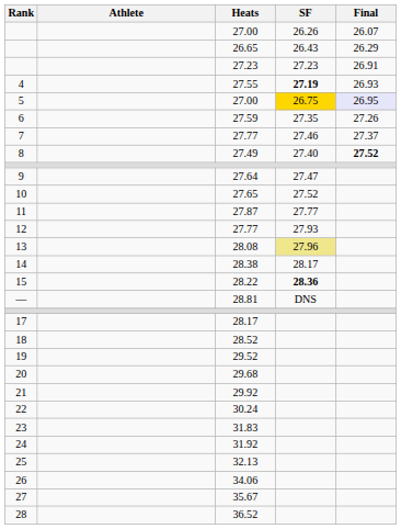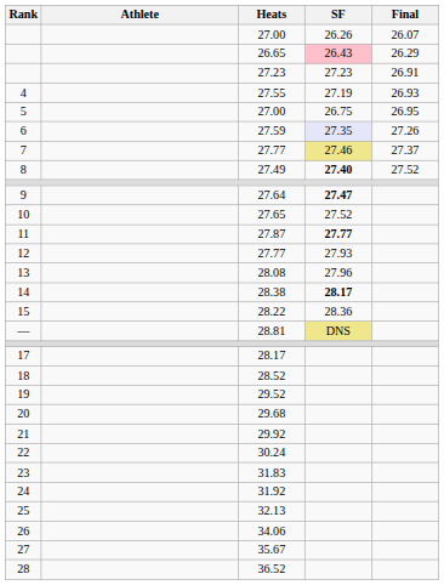26.65 | SF: no background -> pink background
27.55 | SF: bold -> normal
5 / 27.00 | SF: gold background -> no background
5 / 27.00 | Final: lavender background -> no background
27.59 | SF: no background -> lavender background
7 / 27.77 | SF: no background -> khaki background
27.49 | SF: normal -> bold
27.49 | Final: bold -> normal
27.64 | SF: normal -> bold
27.87 | SF: normal -> bold
28.08 | SF: khaki background -> no background
28.38 | SF: normal -> bold
28.22 | SF: bold -> normal
28.81 | SF: no background -> khaki background
